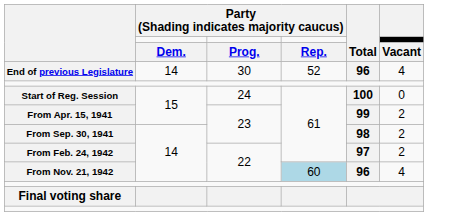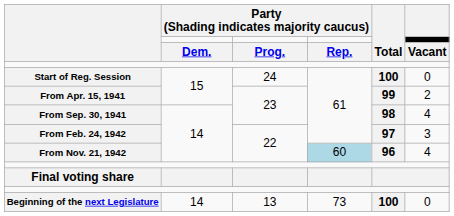- row: End of previous Legislature | 14 | 30 | 52 | 96 | 4
From Sep. 30, 1941 | column 6: 2 -> 4
From Feb. 24, 1942 | column 6: 2 -> 3
+ row: Beginning of the next Legislature | 14 | 13 | 73 | 100 | 0
